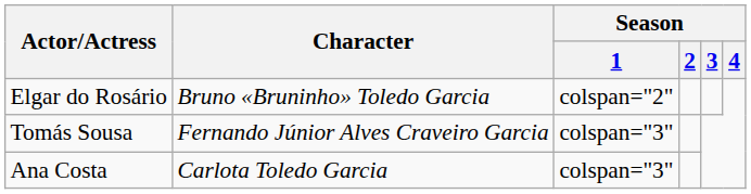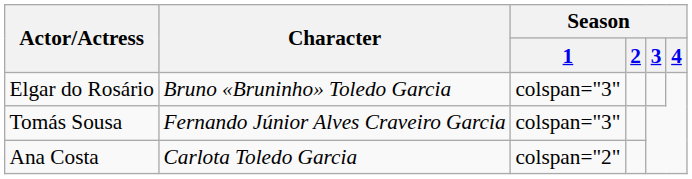Elgar do Rosário | Season / 1: colspan="2" -> colspan="3"
Ana Costa | Season / 1: colspan="3" -> colspan="2"
